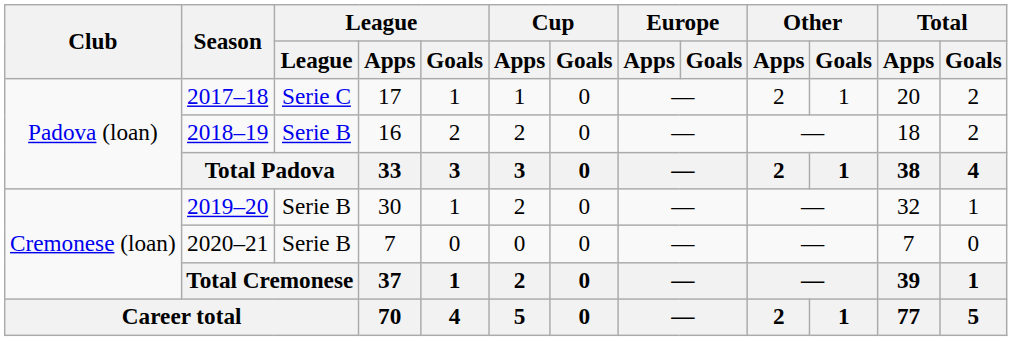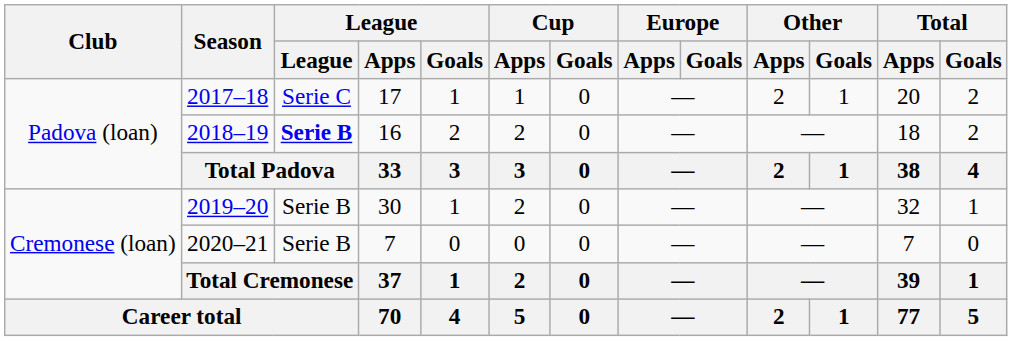2018–19 | League: normal -> bold
